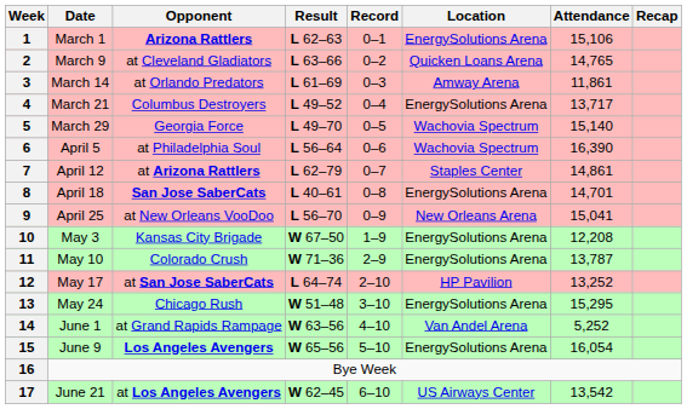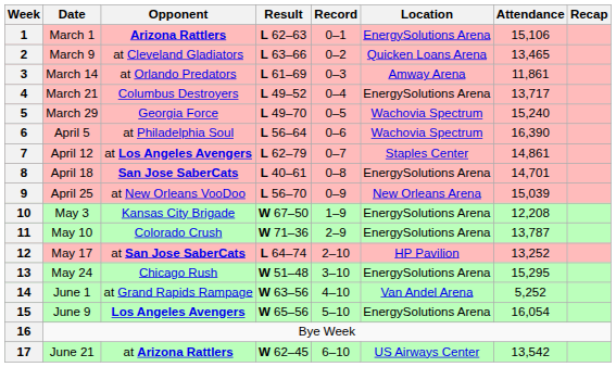2 | Attendance: 14,765 -> 13,465
5 | Attendance: 15,140 -> 15,240
7 | Opponent: at Arizona Rattlers -> at Los Angeles Avengers
9 | Attendance: 15,041 -> 15,039
17 | Opponent: at Los Angeles Avengers -> at Arizona Rattlers
